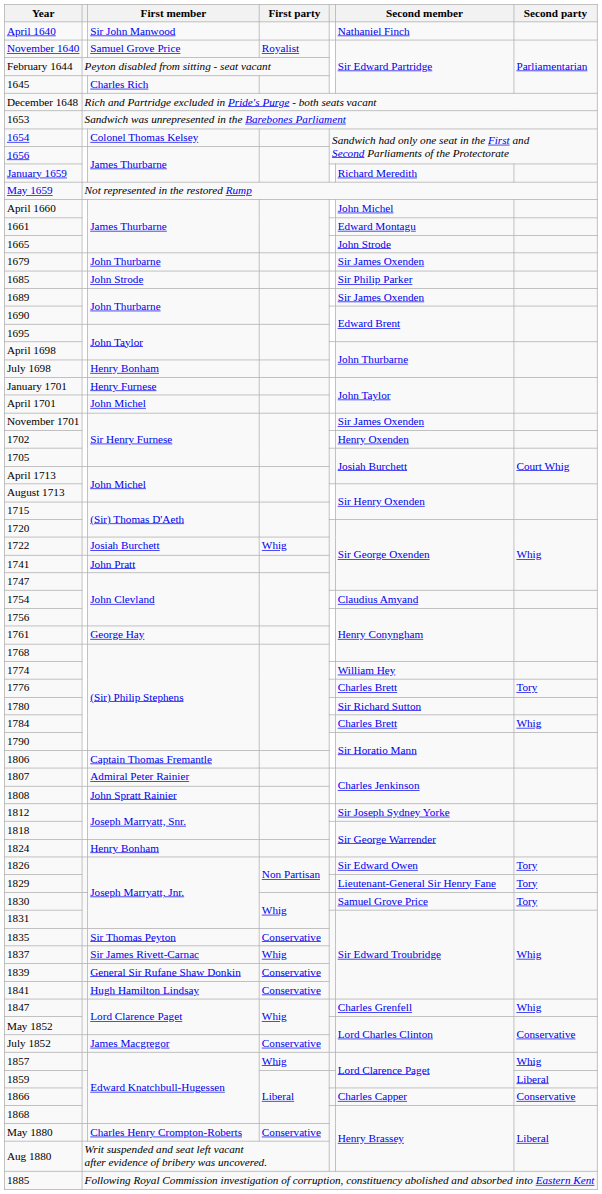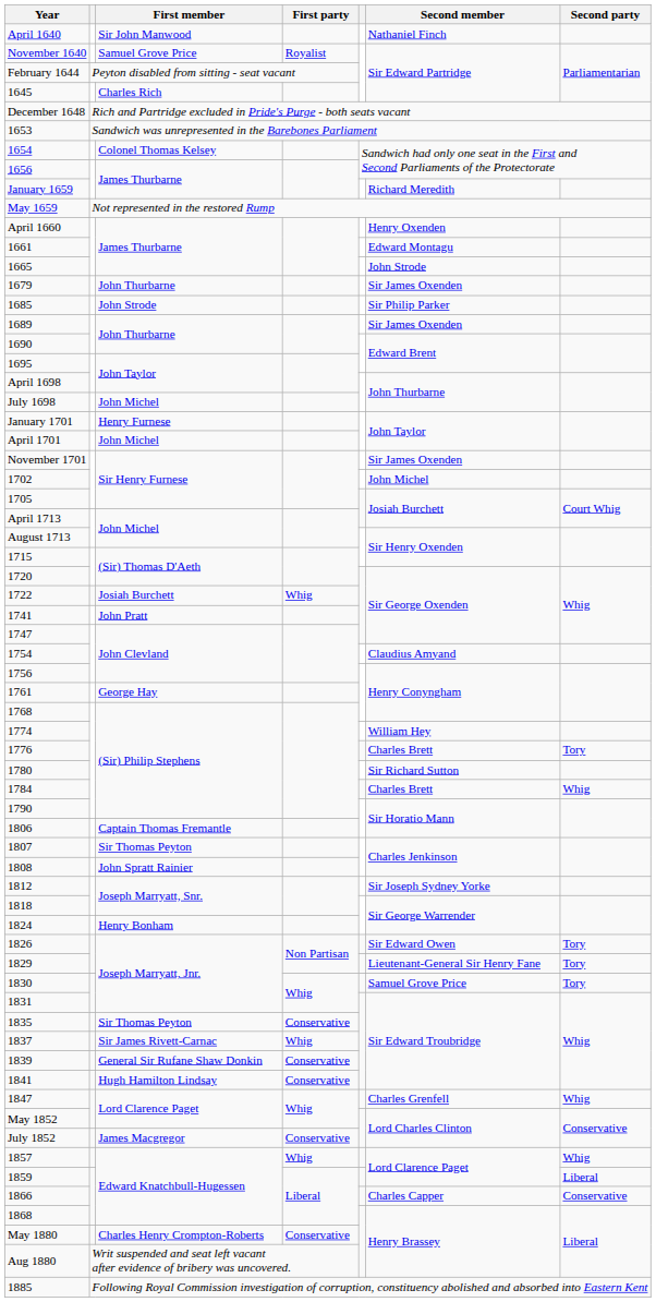April 1660 | Second member: John Michel -> Henry Oxenden
July 1698 | First member: Henry Bonham -> John Michel
1702 | Second member: Henry Oxenden -> John Michel
1807 | First member: Admiral Peter Rainier -> Sir Thomas Peyton
